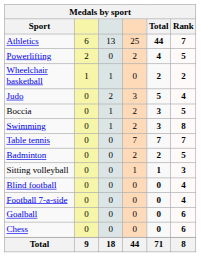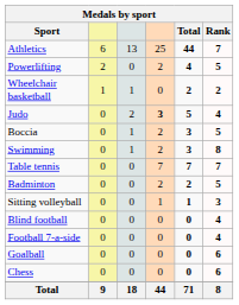Judo | column 4: normal -> bold
